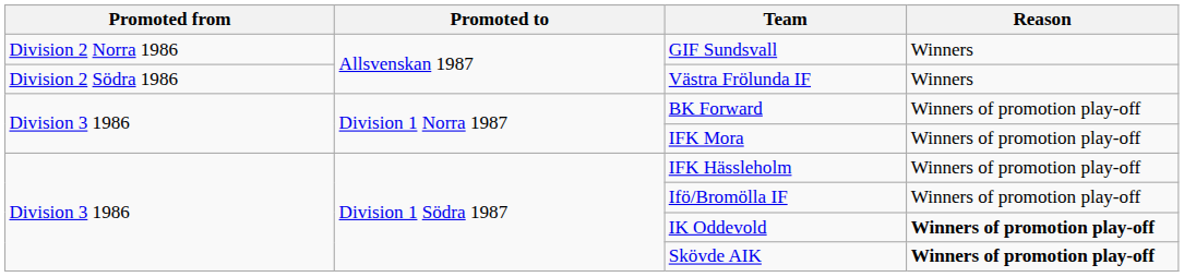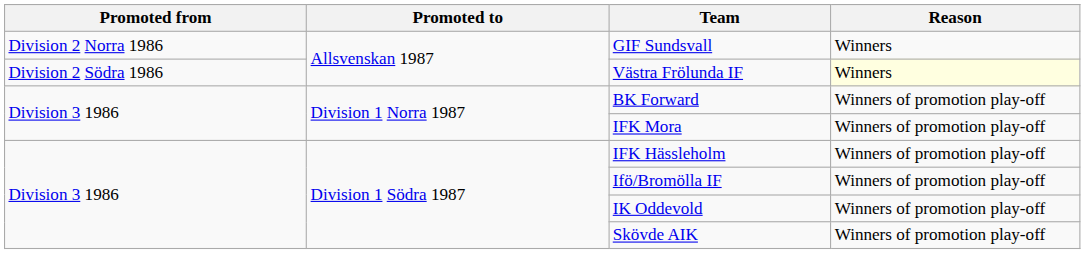Västra Frölunda IF | Reason: no background -> lightyellow background
IK Oddevold | Reason: bold -> normal
Skövde AIK | Reason: bold -> normal
